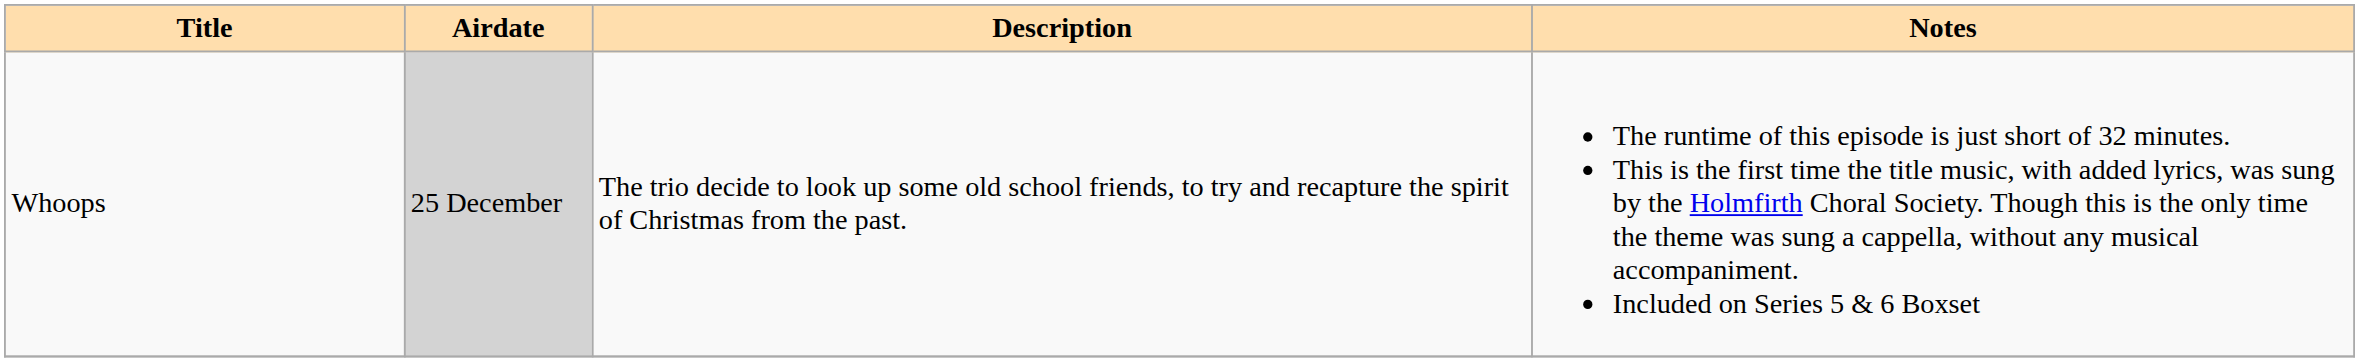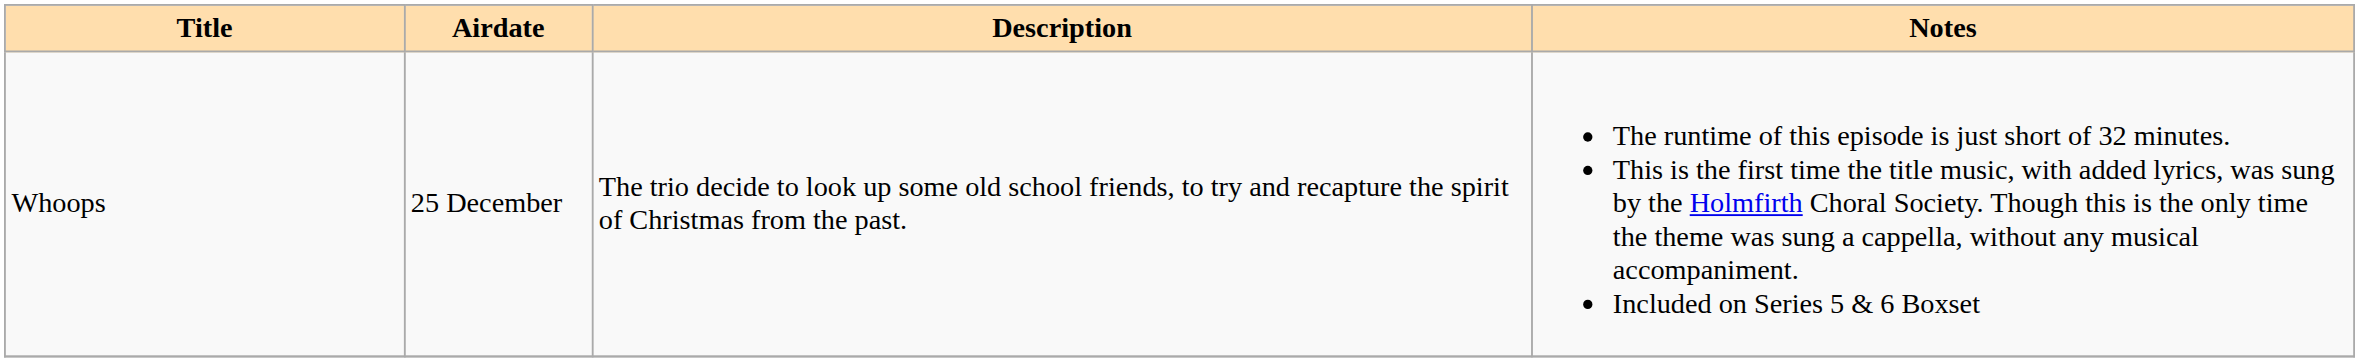Whoops | Airdate: lightgrey background -> no background
